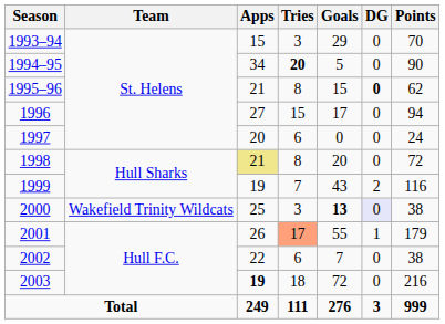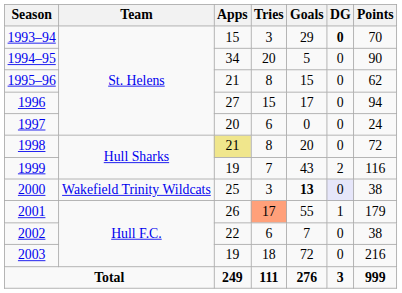1993–94 | DG: normal -> bold
1994–95 | Tries: bold -> normal
1995–96 | DG: bold -> normal
2003 | Apps: bold -> normal
